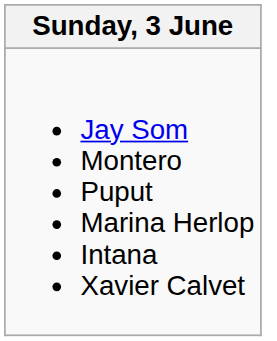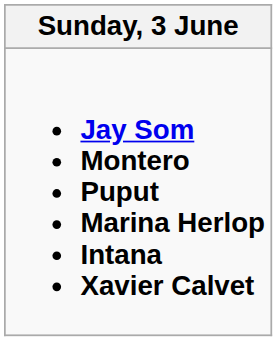row 2 | column 1: normal -> bold
